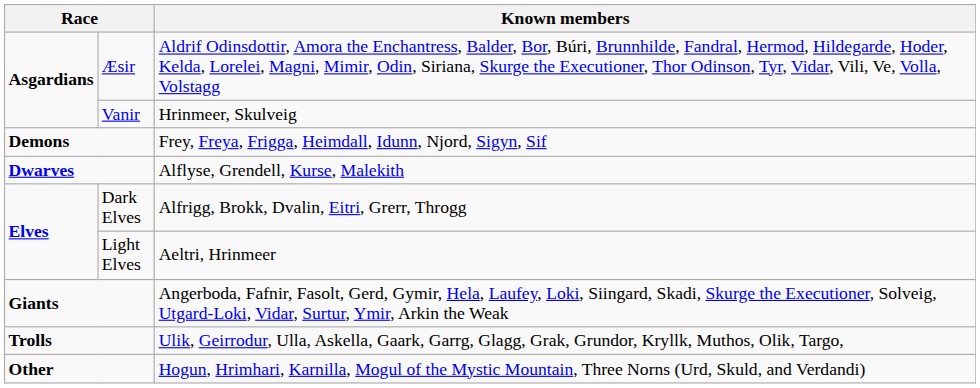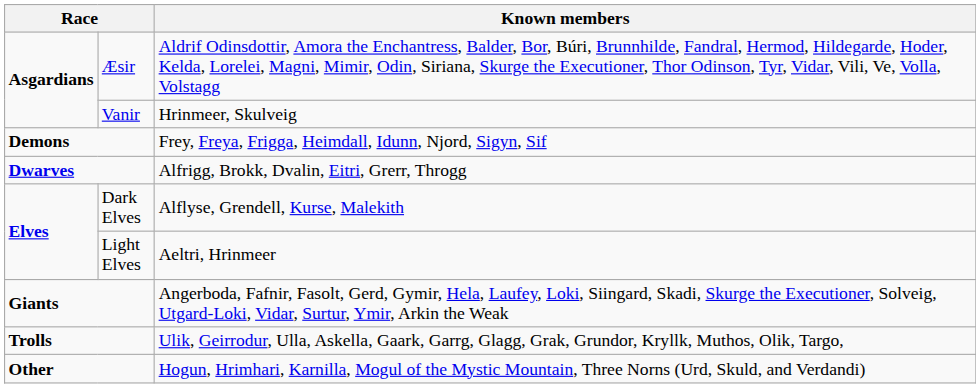Dwarves | Known members: Alflyse, Grendell, Kurse, Malekith -> Alfrigg, Brokk, Dvalin, Eitri, Grerr, Throgg
Dark Elves | Known members: Alfrigg, Brokk, Dvalin, Eitri, Grerr, Throgg -> Alflyse, Grendell, Kurse, Malekith
